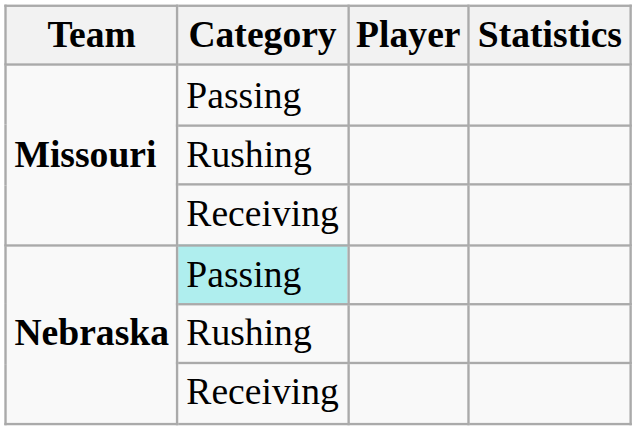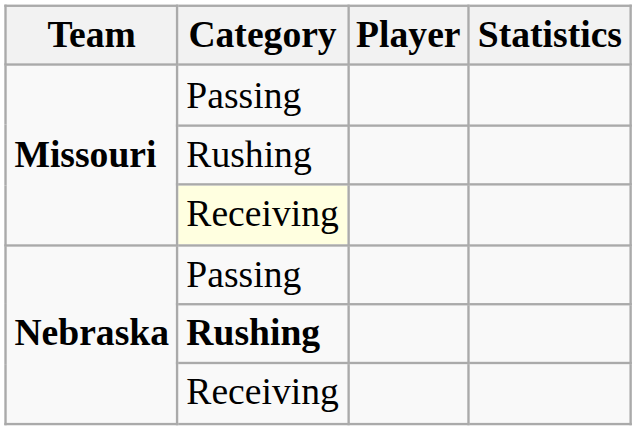Missouri / Receiving | Category: no background -> lightyellow background
Nebraska / Passing | Category: paleturquoise background -> no background
Nebraska / Rushing | Category: normal -> bold
